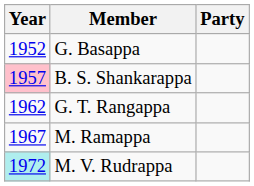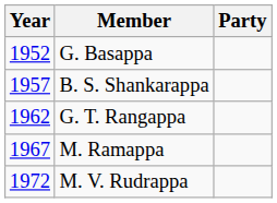B. S. Shankarappa | Year: pink background -> no background
M. V. Rudrappa | Year: paleturquoise background -> no background
